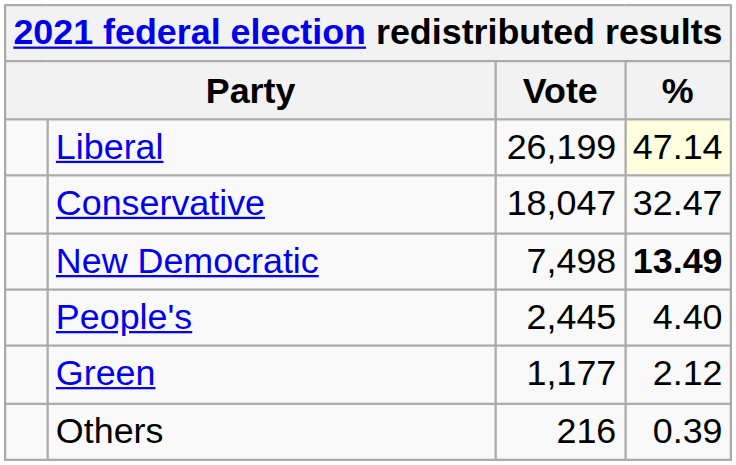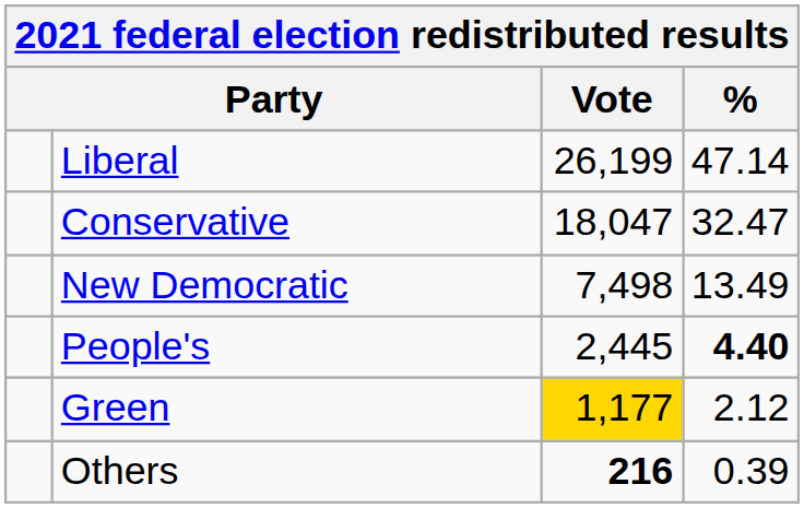Liberal | %: lightyellow background -> no background
New Democratic | %: bold -> normal
People's | %: normal -> bold
Green | Vote: no background -> gold background
Others | Vote: normal -> bold
